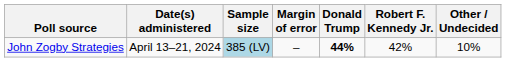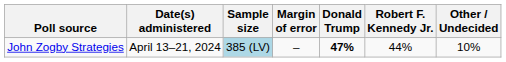John Zogby Strategies | Donald Trump: 44% -> 47%
John Zogby Strategies | Robert F. Kennedy Jr.: 42% -> 44%
